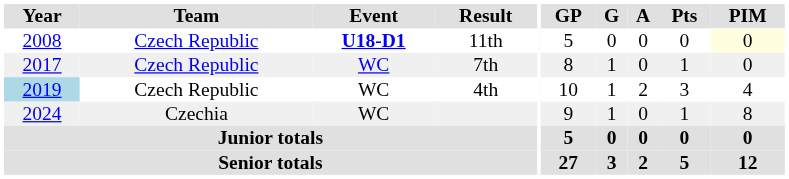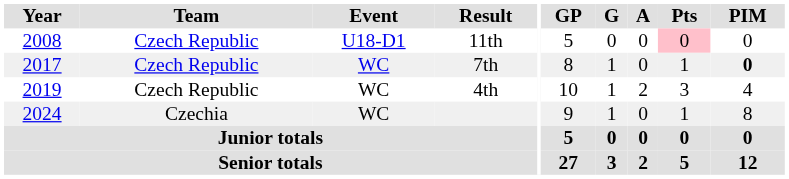11th | Event: bold -> normal
11th | Pts: no background -> pink background
11th | PIM: lightyellow background -> no background
7th | PIM: normal -> bold
4th | Year: lightblue background -> no background
